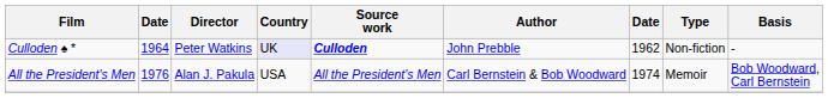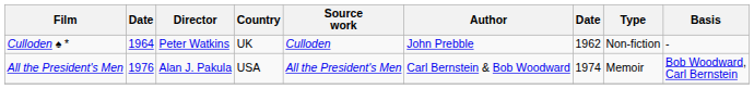Culloden ♠ * | Country: lavender background -> no background
Culloden ♠ * | Source work: bold -> normal
